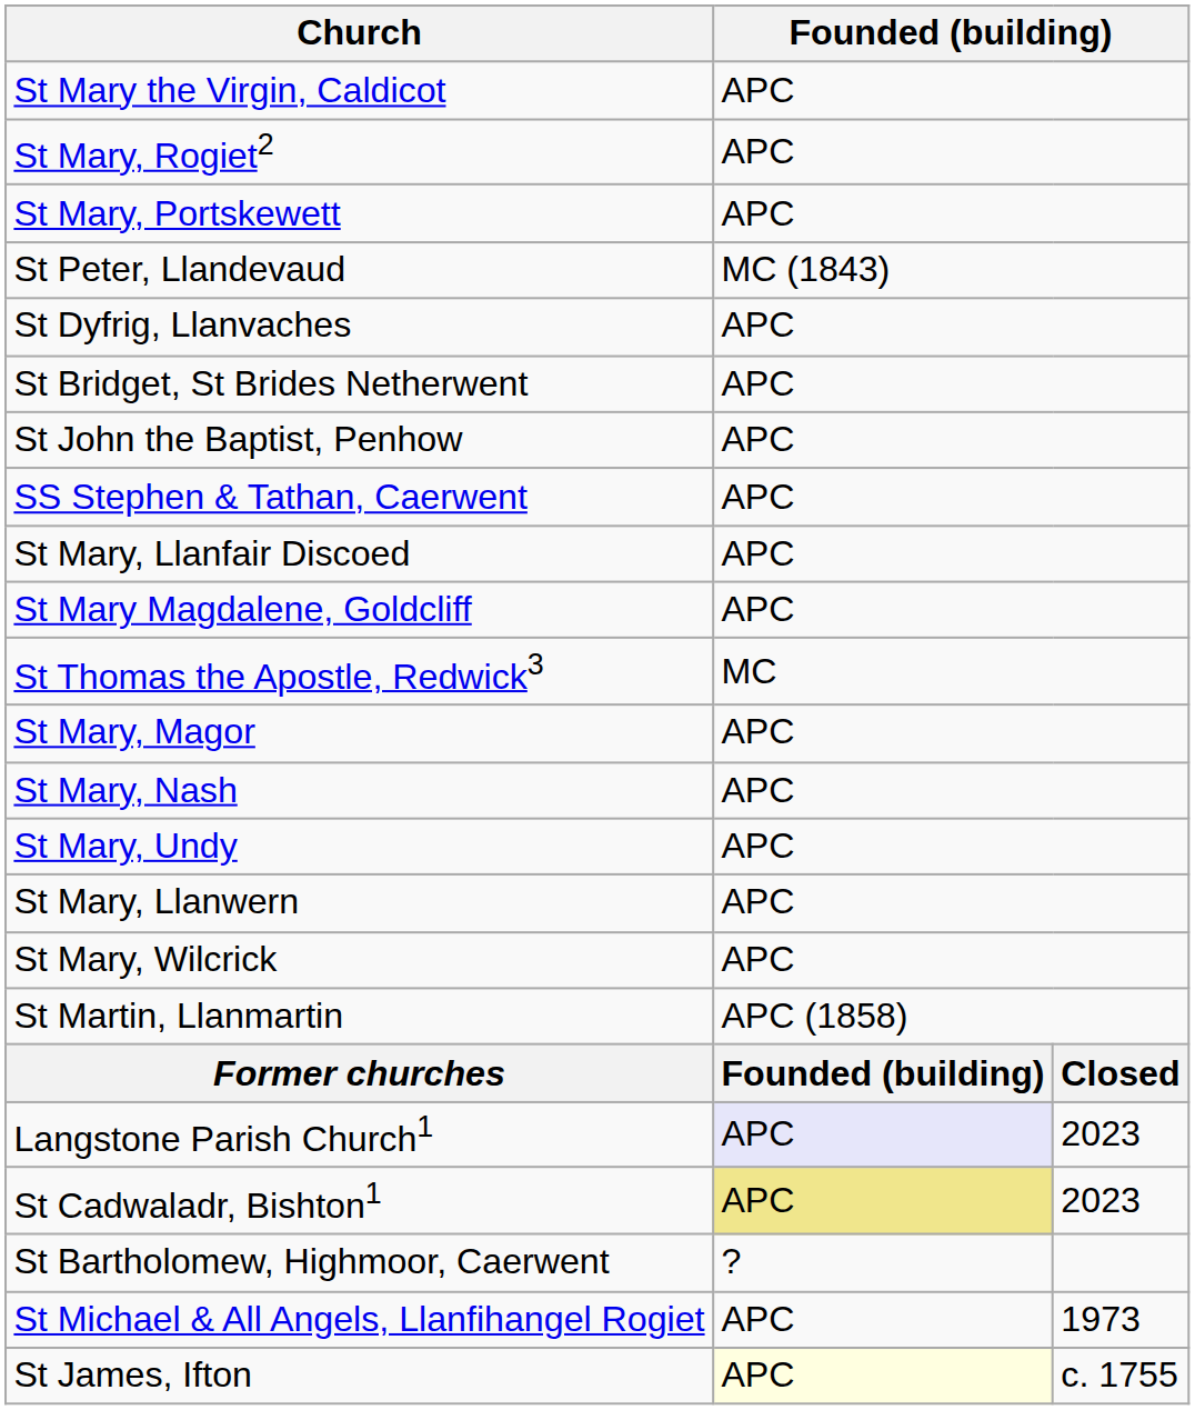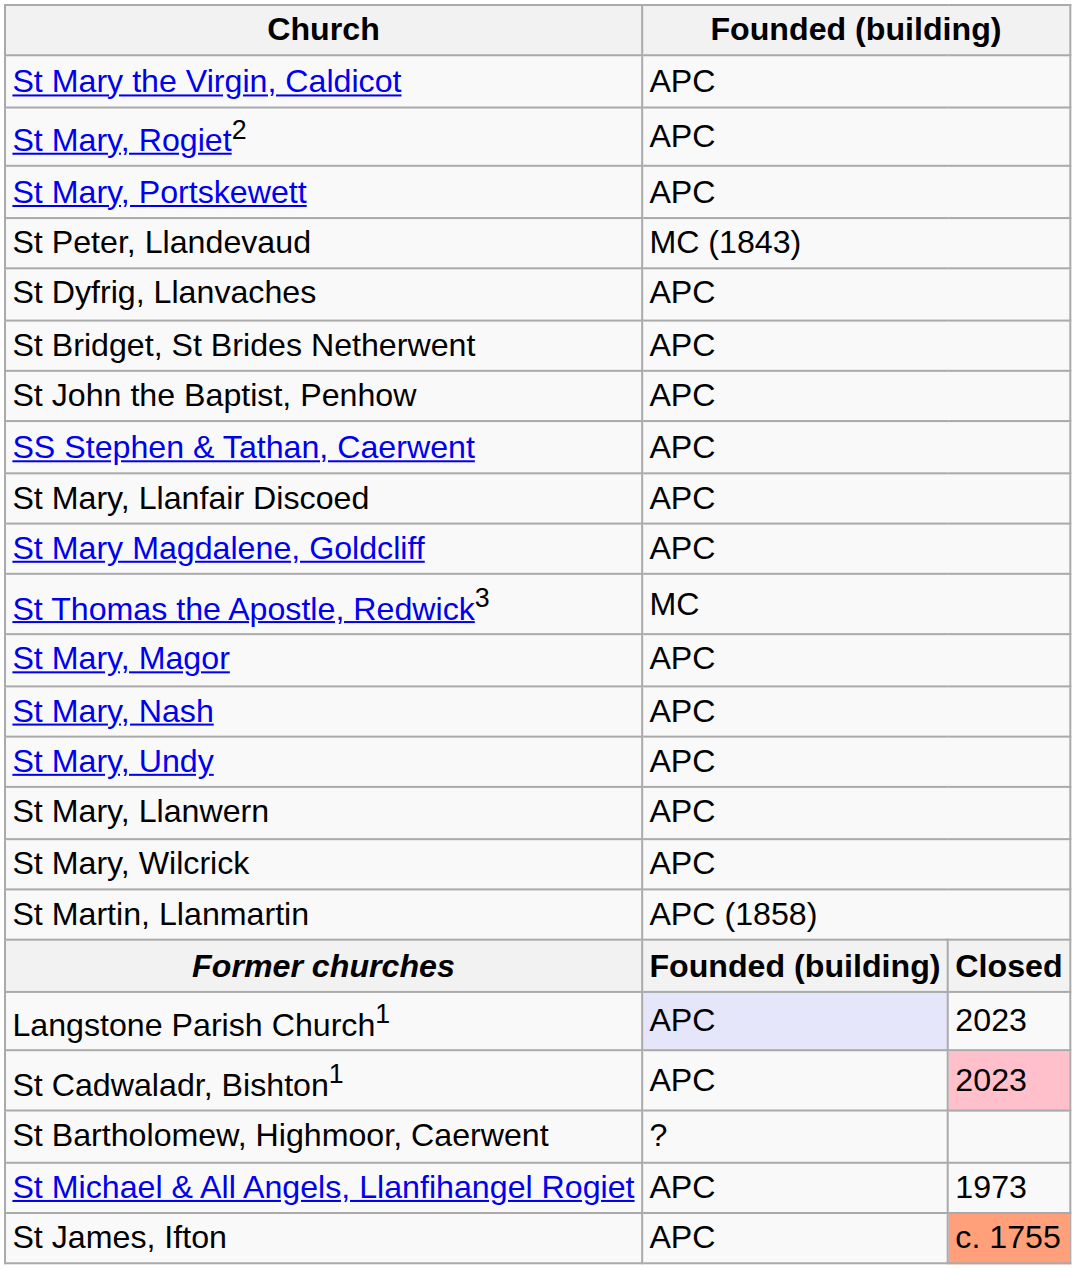St Cadwaladr, Bishton1 | column 2: khaki background -> no background
St Cadwaladr, Bishton1 | column 3: no background -> pink background
St James, Ifton | column 2: lightyellow background -> no background
St James, Ifton | column 3: no background -> lightsalmon background
